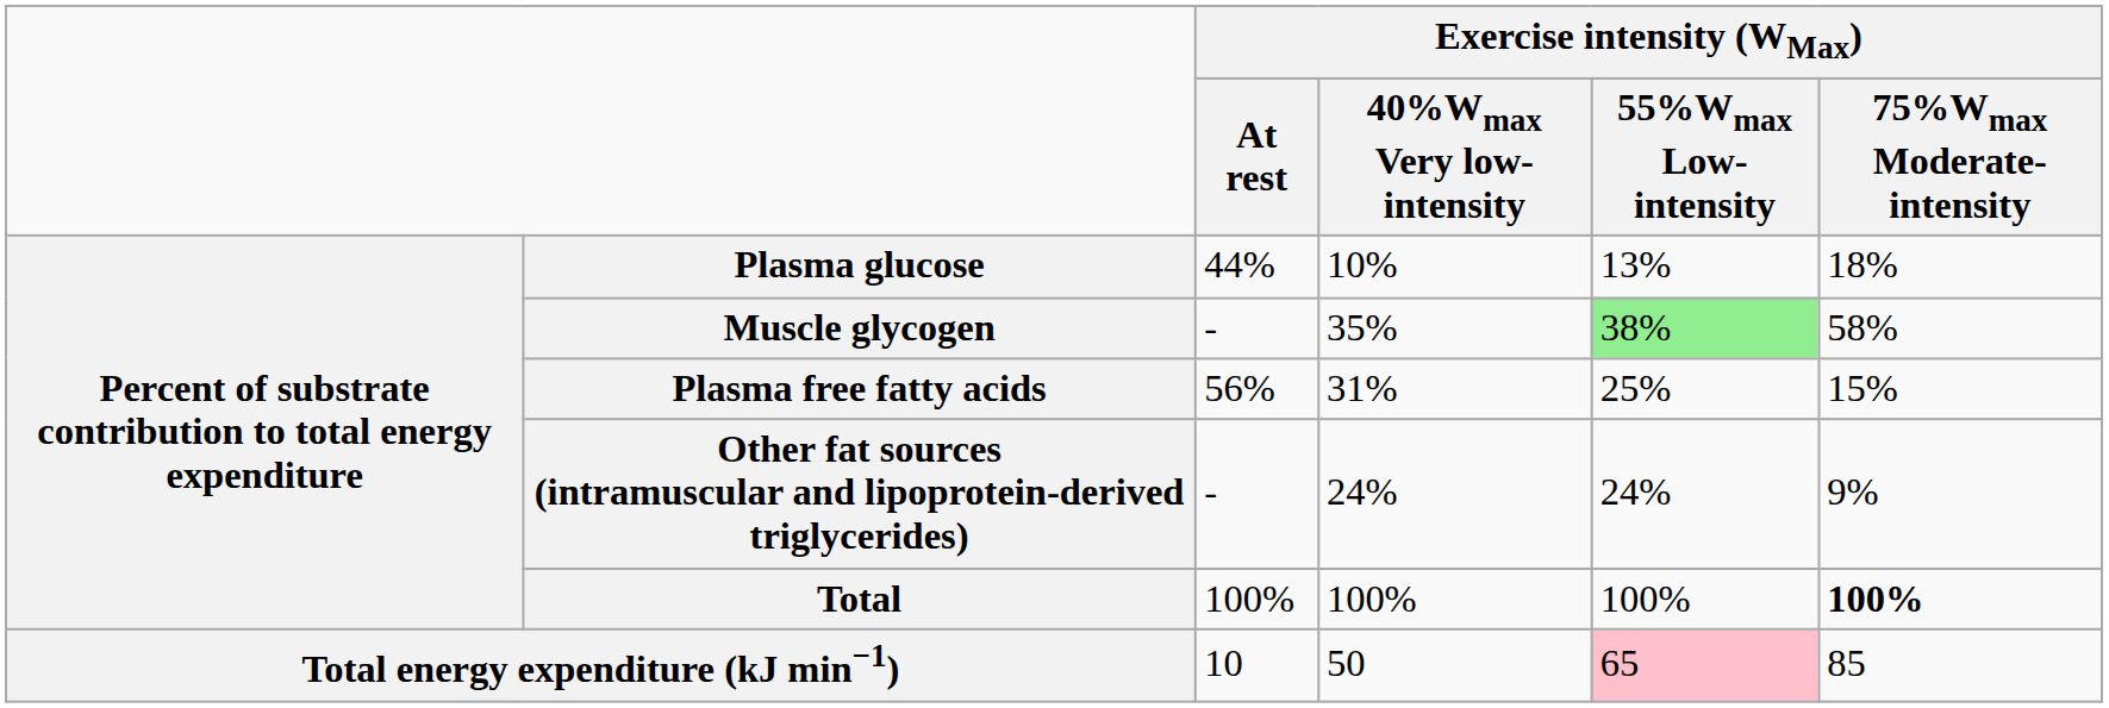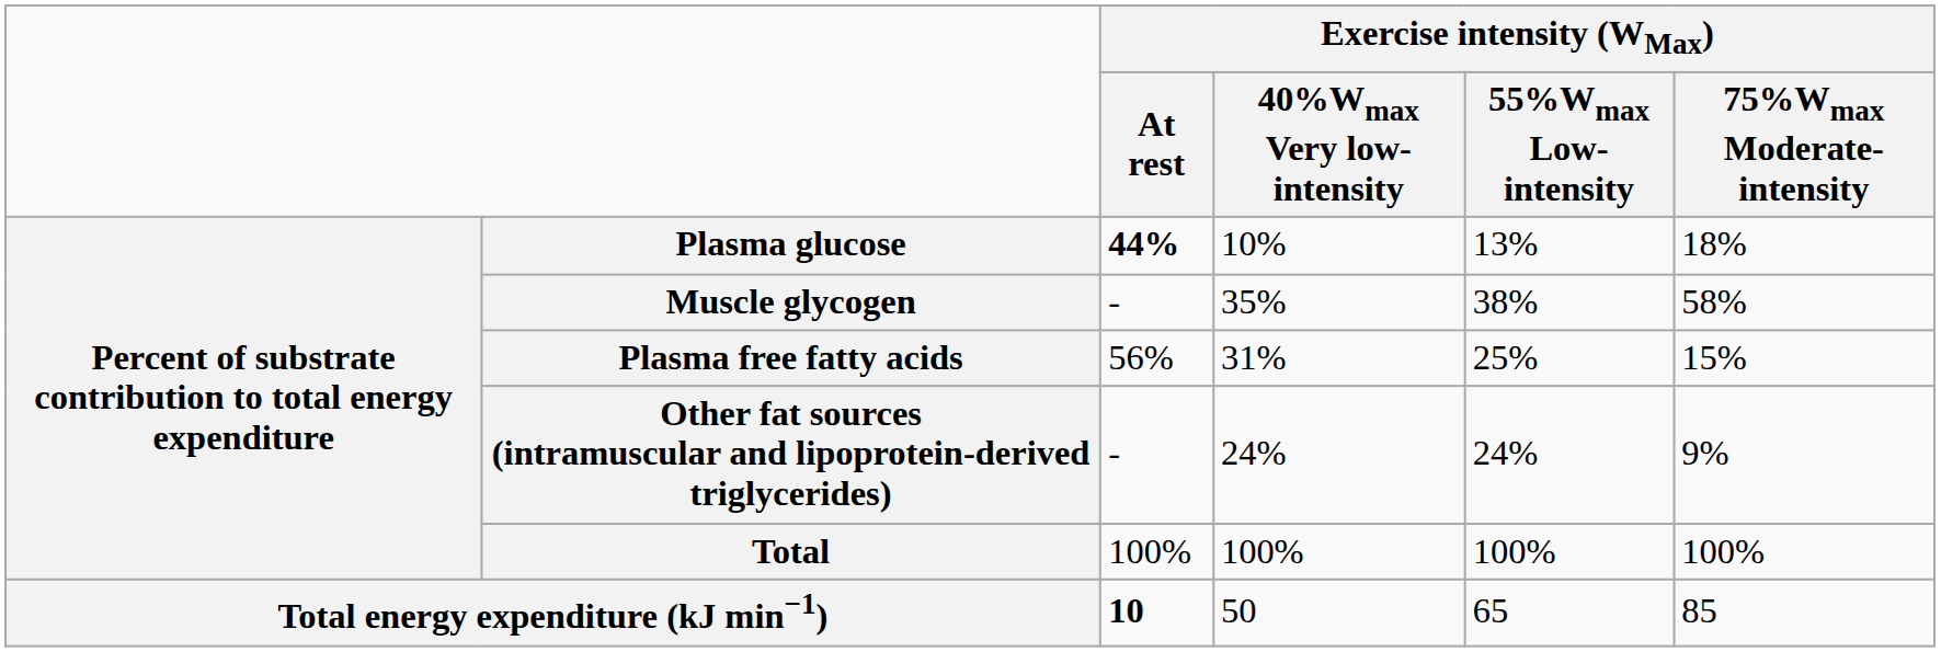row 3 | Exercise intensity (WMax) / At rest: normal -> bold
row 4 | Exercise intensity (WMax) / 55%Wmax Low-intensity: lightgreen background -> no background
row 7 | Exercise intensity (WMax) / 75%Wmax Moderate-intensity: bold -> normal
row 8 | Exercise intensity (WMax) / At rest: normal -> bold
row 8 | Exercise intensity (WMax) / 55%Wmax Low-intensity: pink background -> no background
